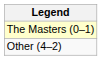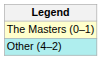row 3 | column 1: no background -> paleturquoise background
